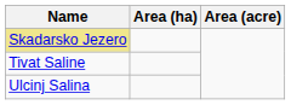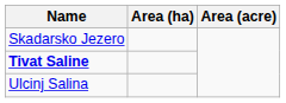Skadarsko Jezero | Name: khaki background -> no background
Tivat Saline | Name: normal -> bold
